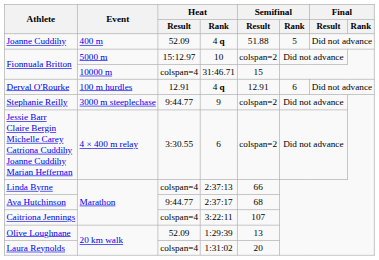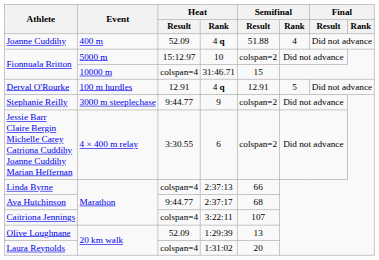Joanne Cuddihy | Semifinal / Rank: 5 -> 4
Derval O'Rourke | Semifinal / Rank: 6 -> 5
